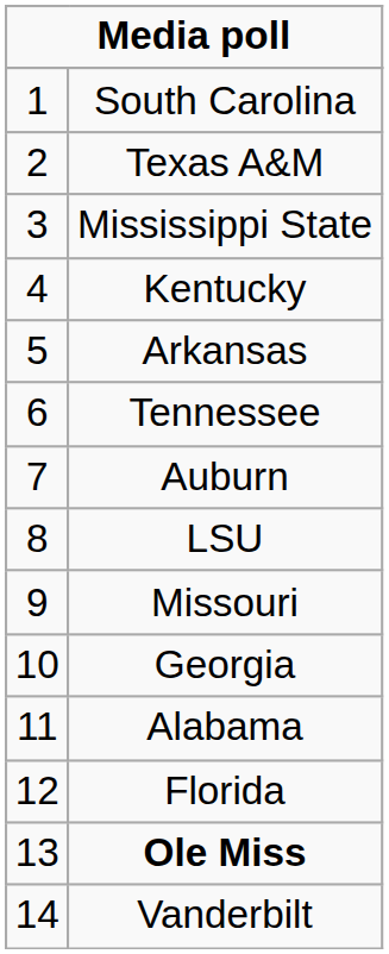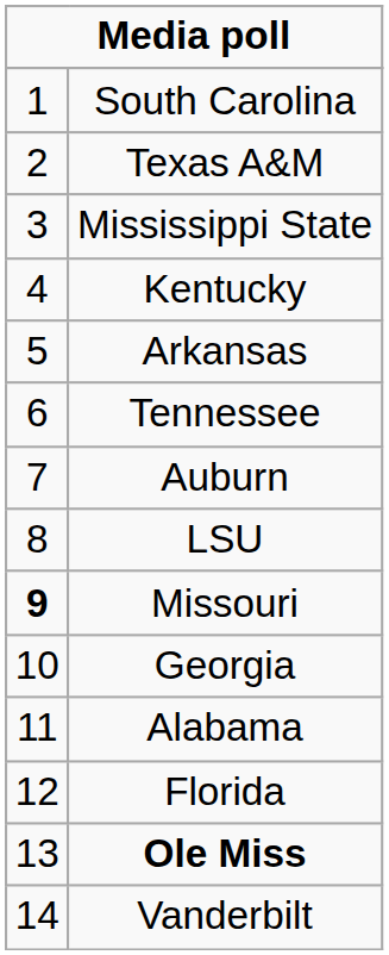Missouri | column 1: normal -> bold
